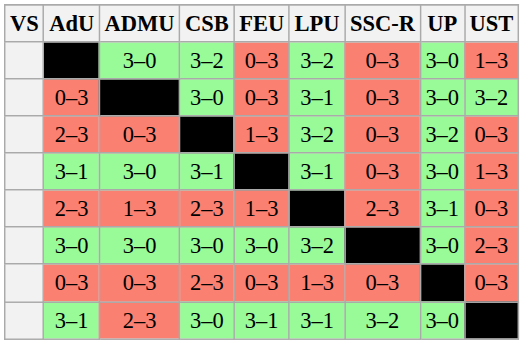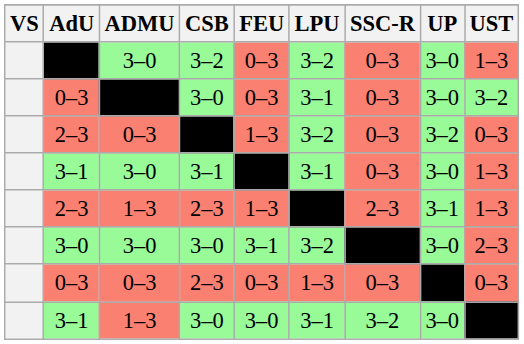row 6 | UST: 0–3 -> 1–3
row 7 | FEU: 3–0 -> 3–1
row 9 | ADMU: 2–3 -> 1–3
row 9 | FEU: 3–1 -> 3–0
